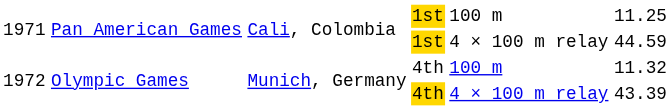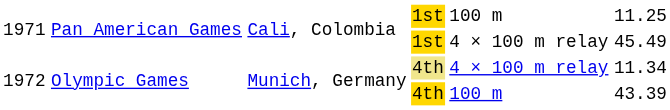row 2 | column 6: 44.59 -> 45.49
row 3 | column 4: no background -> khaki background
row 3 | column 5: 100 m -> 4 × 100 m relay
row 3 | column 6: 11.32 -> 11.34
row 4 | column 5: 4 × 100 m relay -> 100 m
